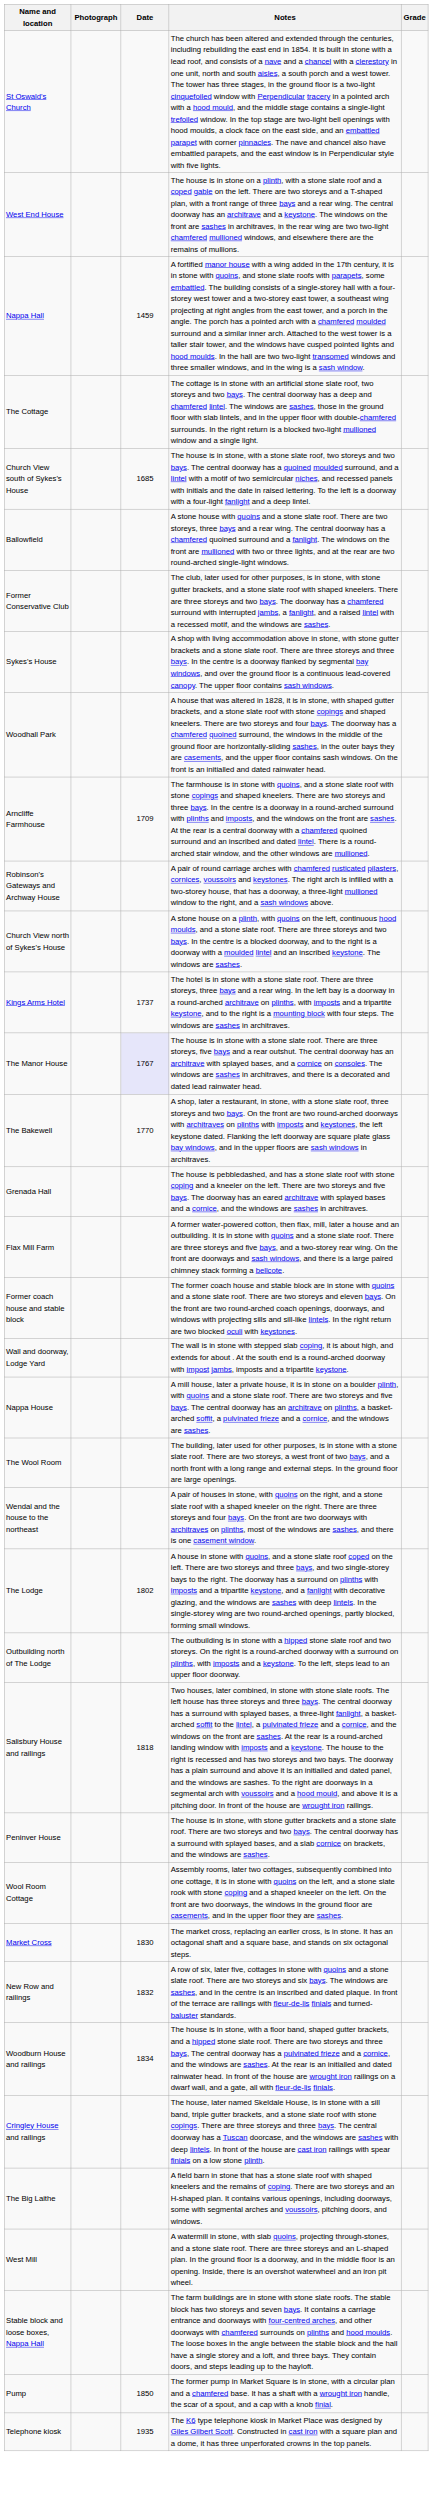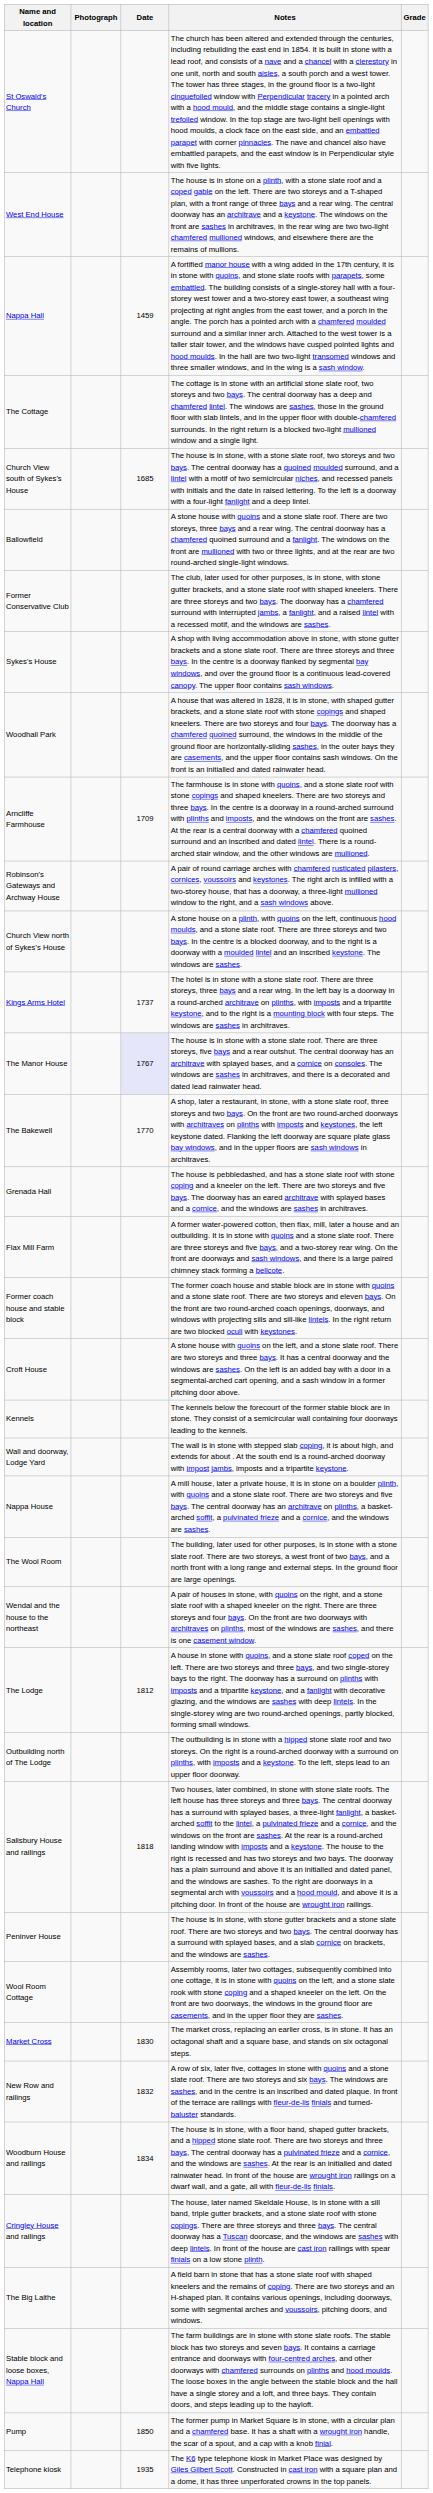+ row: Croft House | A stone house with quoins on the left, and a stone slate roof. There are two storeys and three bays. It has a central doorway and the windows are sashes. On the left is an added bay with a door in a segmental-arched cart opening, and a sash window in a former pitching door above.
+ row: Kennels | The kennels below the forecourt of the former stable block are in stone. They consist of a semicircular wall containing four doorways leading to the kennels.
The Lodge | Date: 1802 -> 1812
- row: West Mill | A watermill in stone, with slab quoins, projecting through-stones, and a stone slate roof. There are three storeys and an L-shaped plan. In the ground floor is a doorway, and in the middle floor is an opening. Inside, there is an overshot waterwheel and an iron pit wheel.
